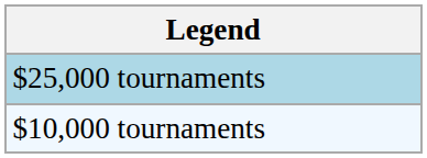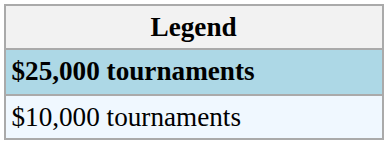row 2 | column 1: normal -> bold
